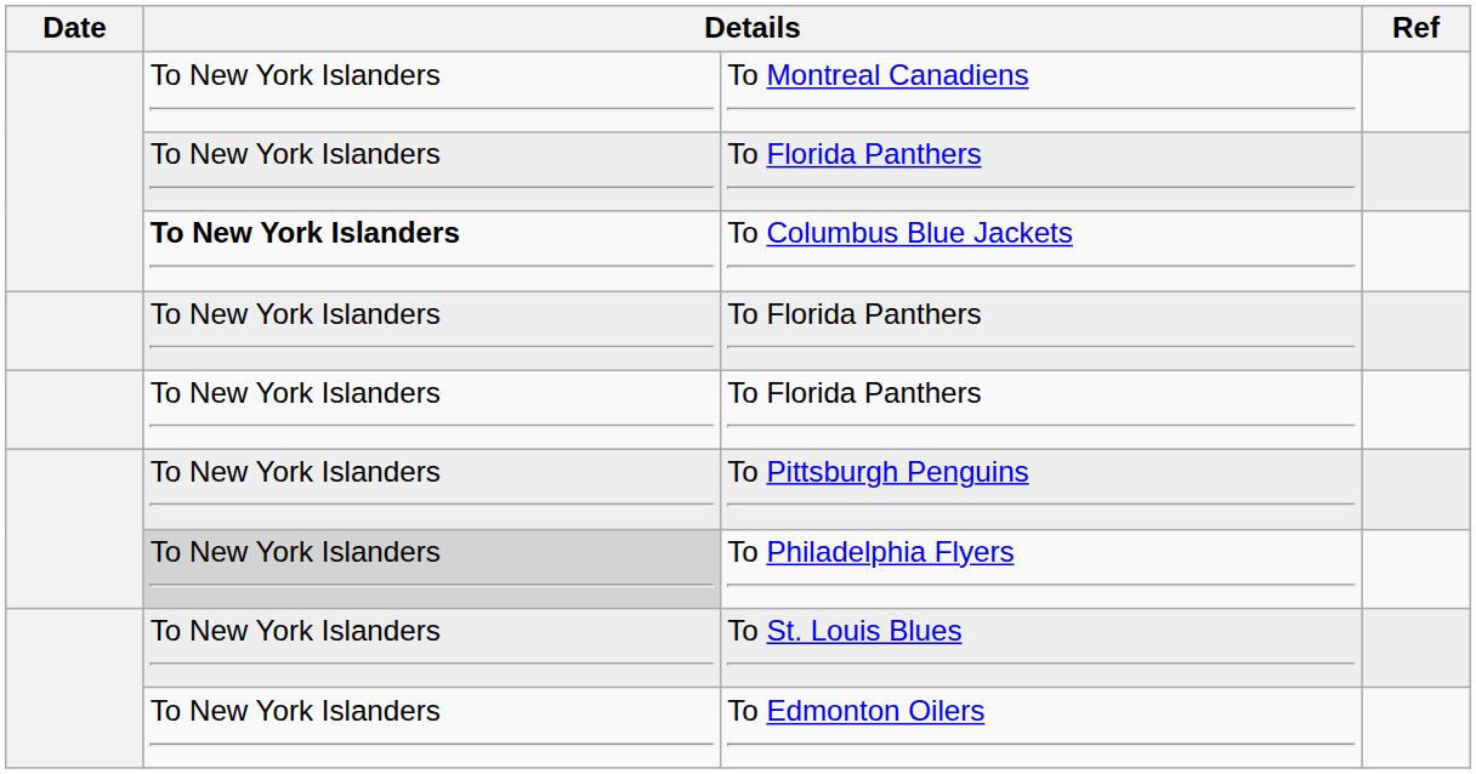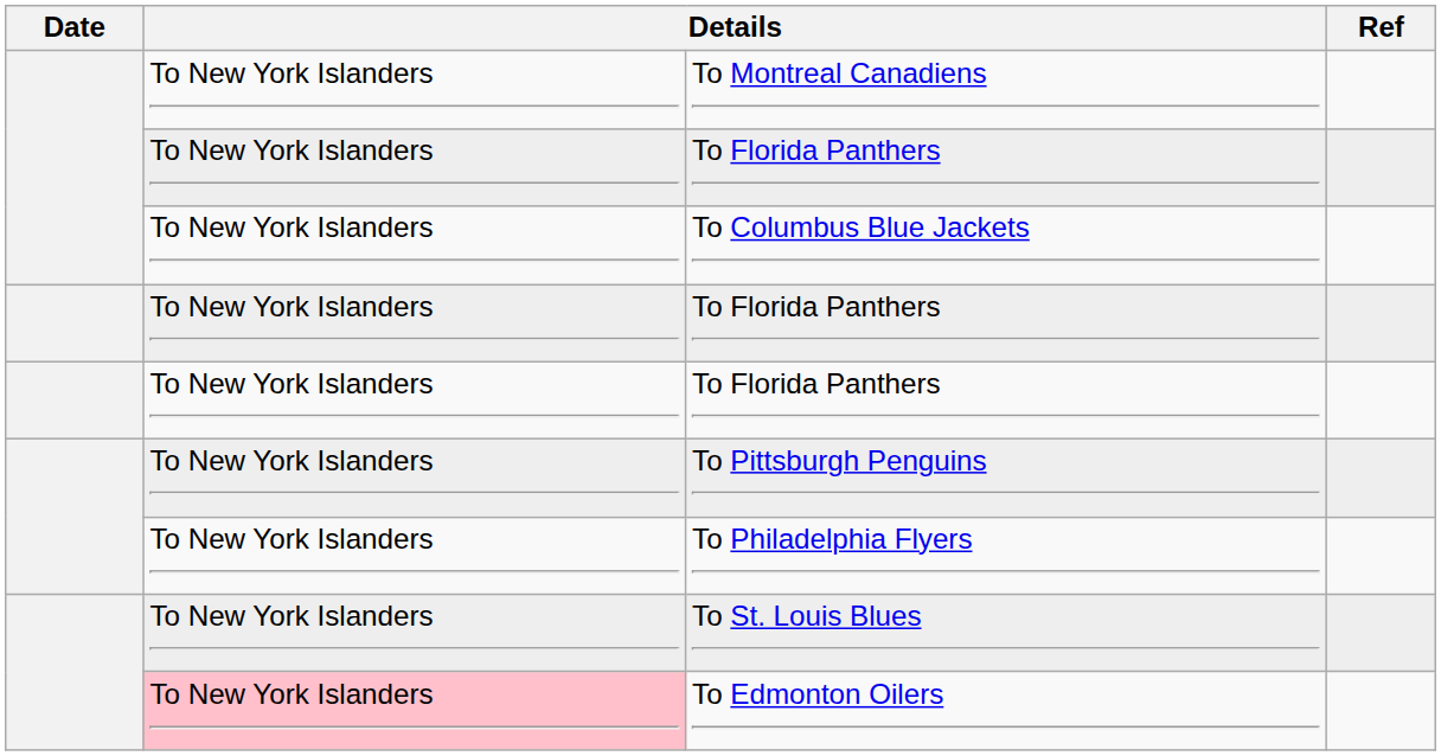To Columbus Blue Jackets | column 2: bold -> normal
To Philadelphia Flyers | column 2: lightgrey background -> no background
To Edmonton Oilers | column 2: no background -> pink background
